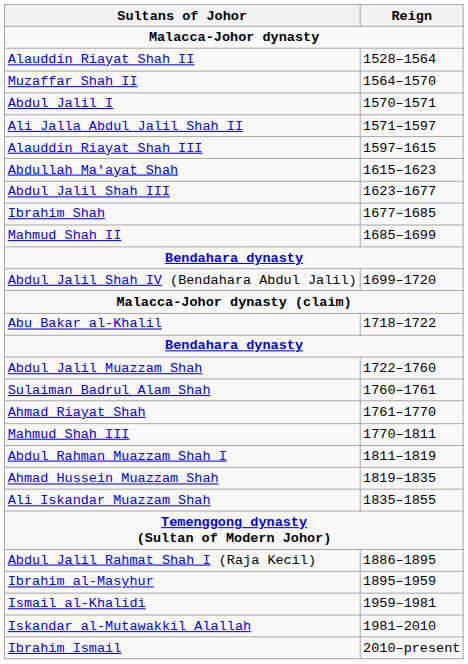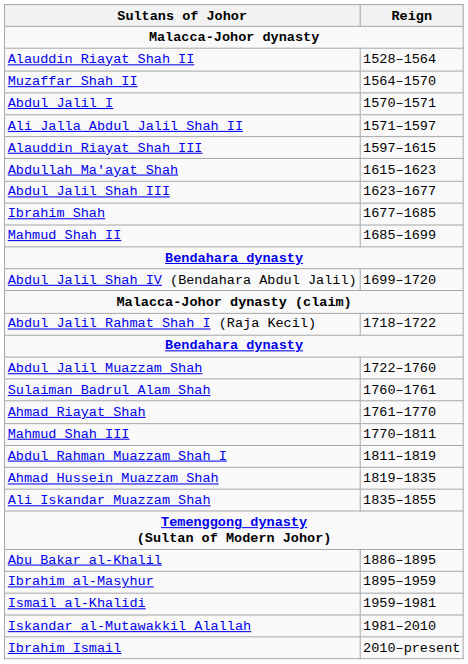row 15 | Sultans of Johor: Abu Bakar al-Khalil -> Abdul Jalil Rahmat Shah I (Raja Kecil)
row 25 | Sultans of Johor: Abdul Jalil Rahmat Shah I (Raja Kecil) -> Abu Bakar al-Khalil
